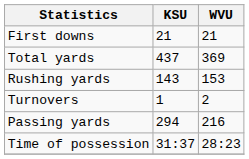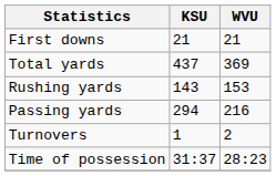rows swapped: Passing yards <-> Turnovers
